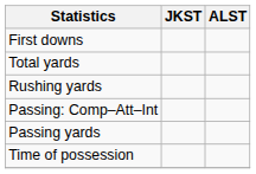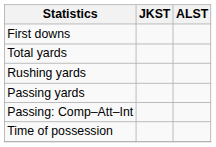rows swapped: Passing yards <-> Passing: Comp–Att–Int
